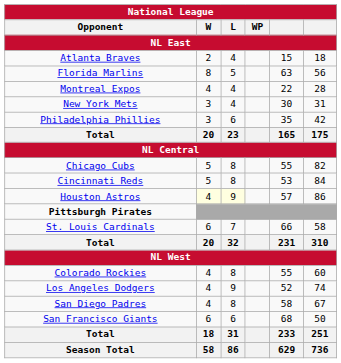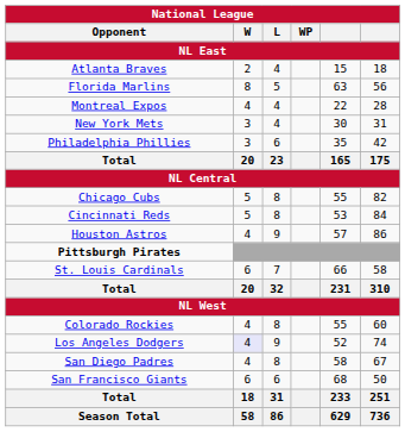Houston Astros | W: lightyellow background -> no background
Houston Astros | L: lightyellow background -> no background
Los Angeles Dodgers | W: no background -> lavender background
